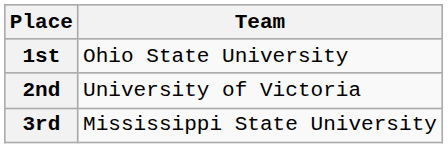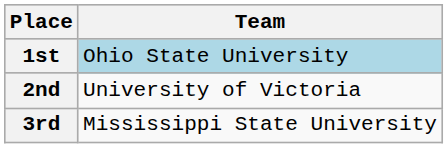1st | Team: no background -> lightblue background
